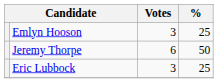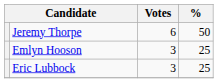rows swapped: Jeremy Thorpe <-> Emlyn Hooson
